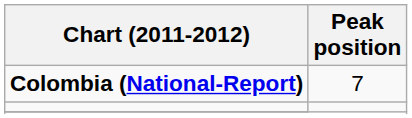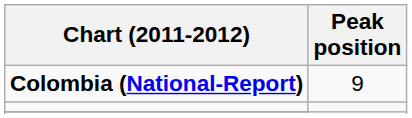row 2 | Peak position: 7 -> 9
